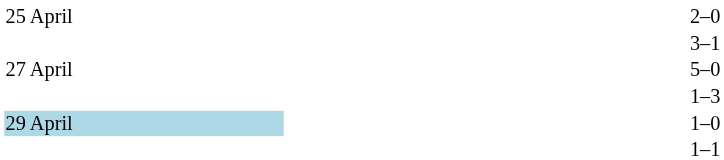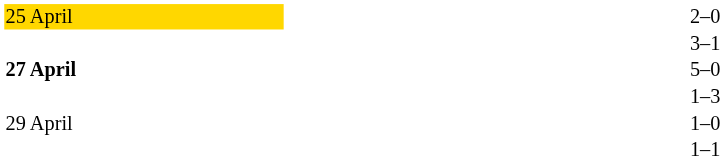2–0 | column 1: no background -> gold background
5–0 | column 1: normal -> bold
1–0 | column 1: lightblue background -> no background
